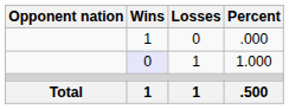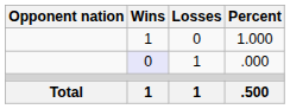row 2 | Percent: .000 -> 1.000
row 3 | Percent: 1.000 -> .000
